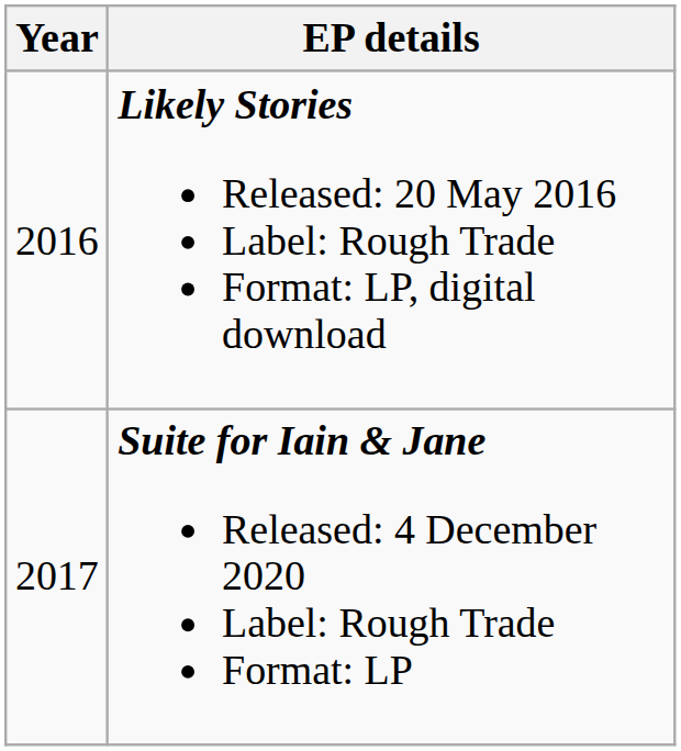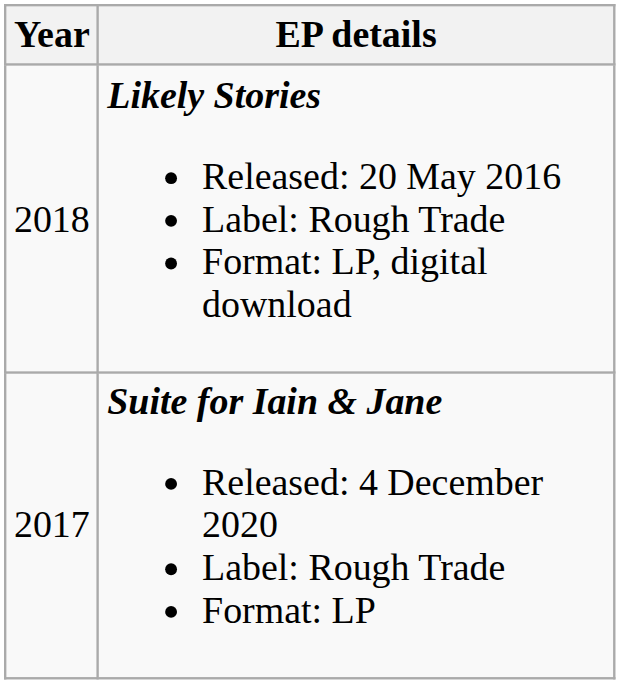row 2 | Year: 2016 -> 2018
